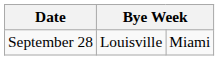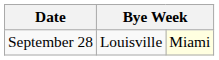September 28 | column 3: no background -> lightyellow background
